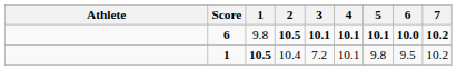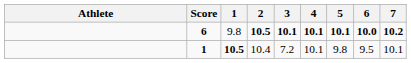row 3 | 7: 10.2 -> 10.1
